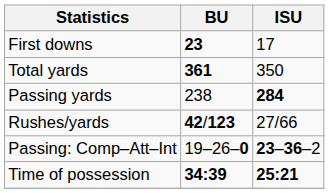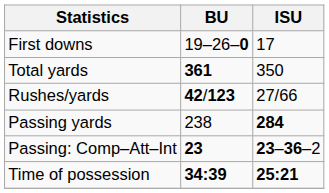First downs | BU: 23 -> 19–26–0
rows swapped: Rushes/yards <-> Passing yards
Passing: Comp–Att–Int | BU: 19–26–0 -> 23
